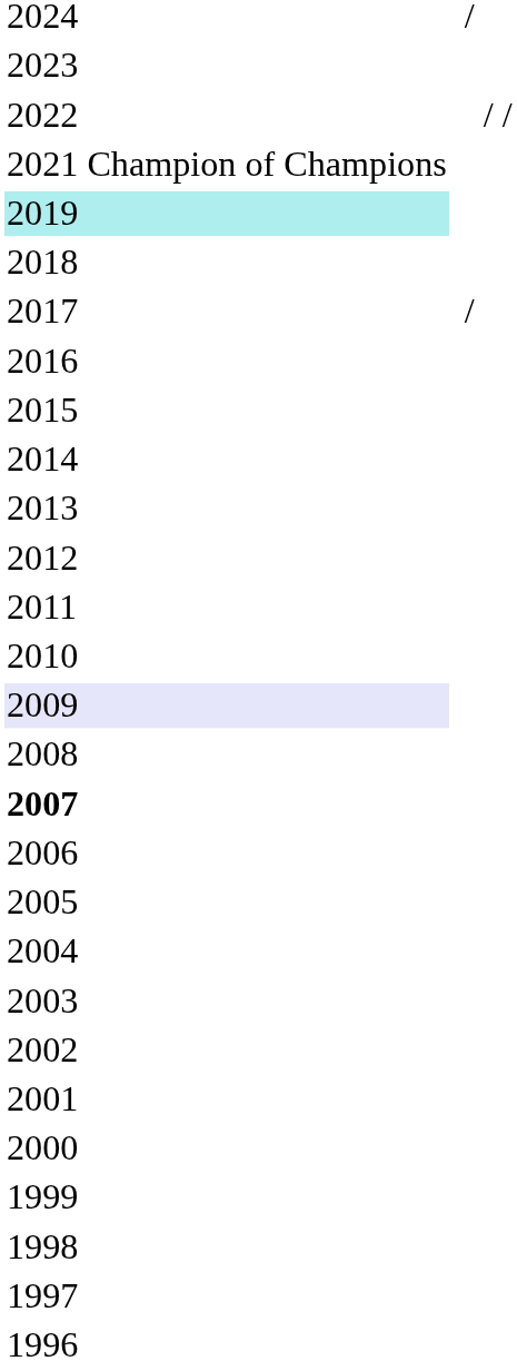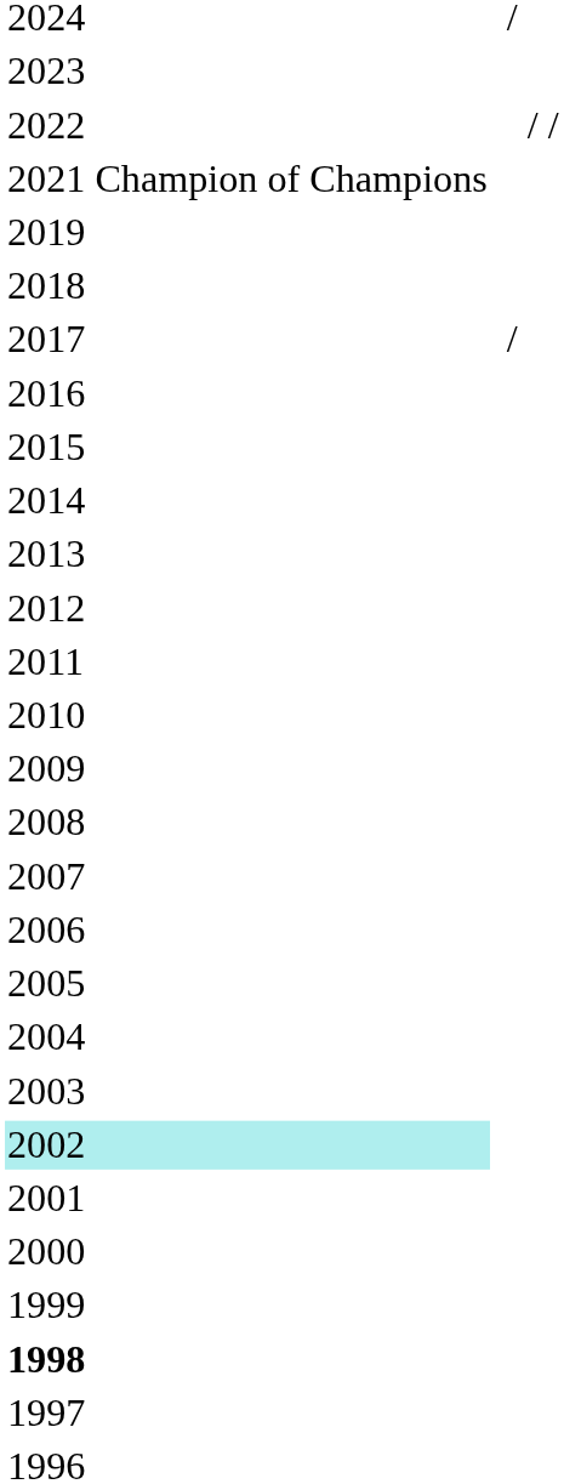2019 | column 1: paleturquoise background -> no background
2009 | column 1: lavender background -> no background
2007 | column 1: bold -> normal
2002 | column 1: no background -> paleturquoise background
1998 | column 1: normal -> bold
